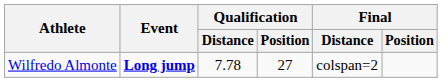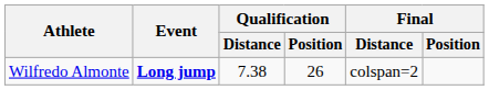Wilfredo Almonte | Qualification / Distance: 7.78 -> 7.38
Wilfredo Almonte | Qualification / Position: 27 -> 26
